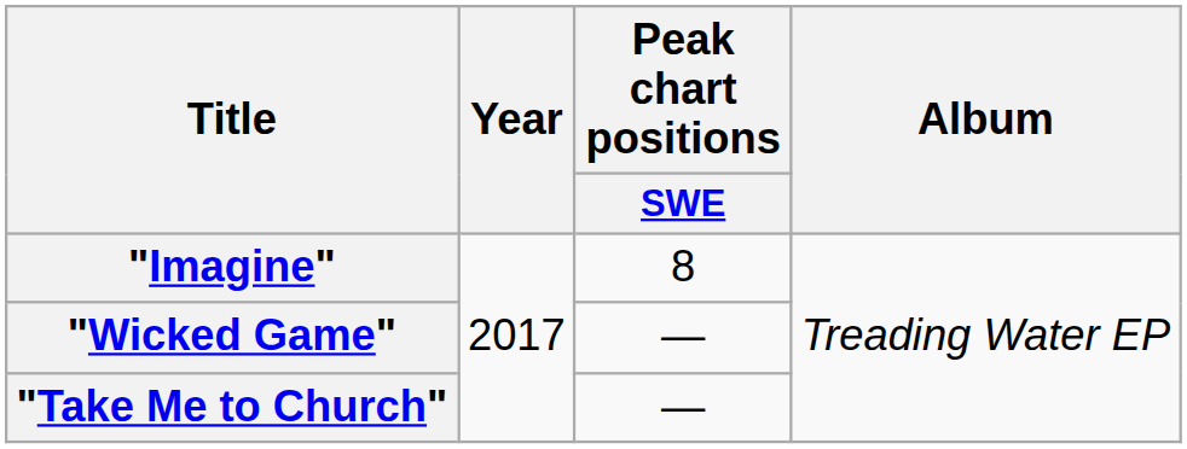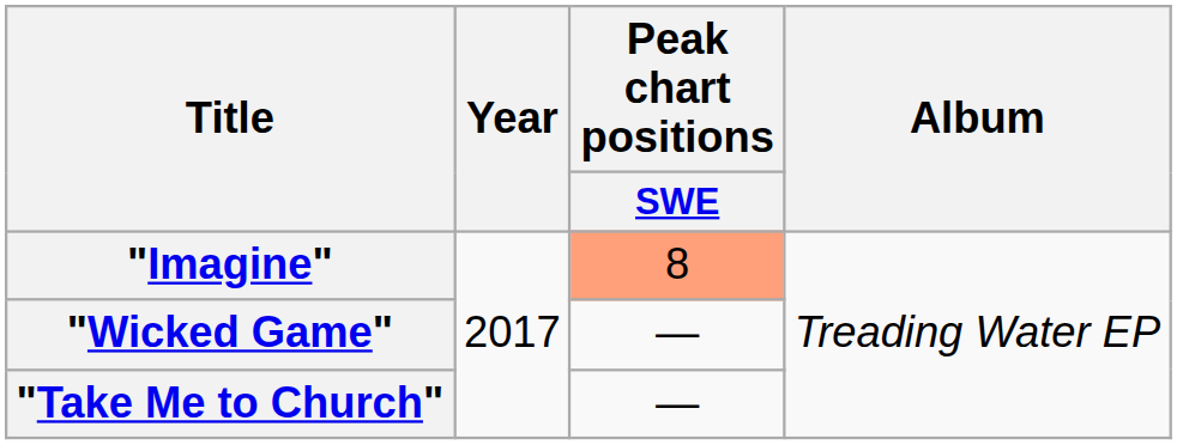"Imagine" | Peak chart positions / SWE: no background -> lightsalmon background
